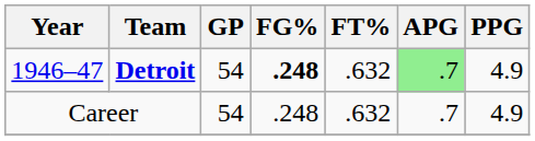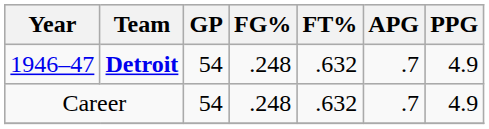1946–47 | FG%: bold -> normal
1946–47 | APG: lightgreen background -> no background
